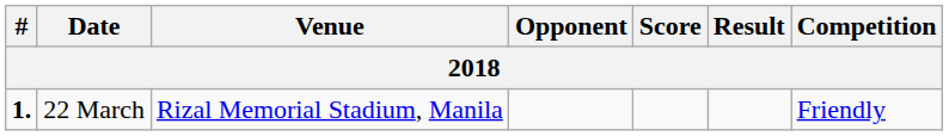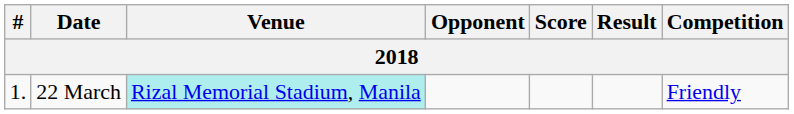22 March | #: bold -> normal
22 March | Venue: no background -> paleturquoise background
